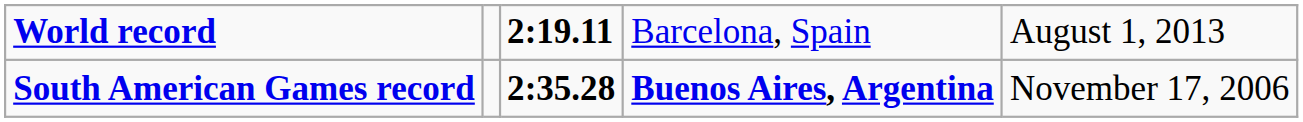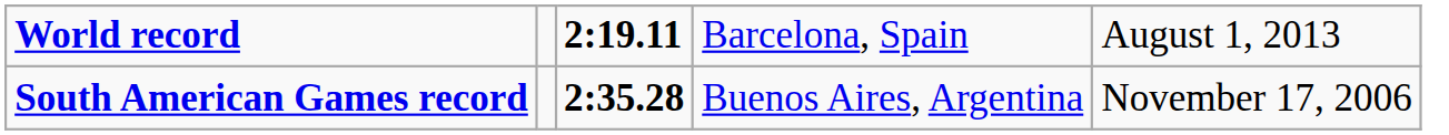South American Games record | column 4: bold -> normal
